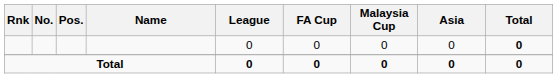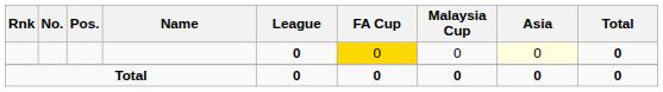row 2 | League: normal -> bold
row 2 | FA Cup: no background -> gold background
row 2 | Asia: no background -> lightyellow background
